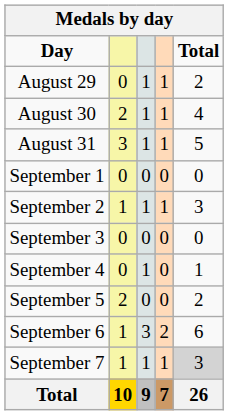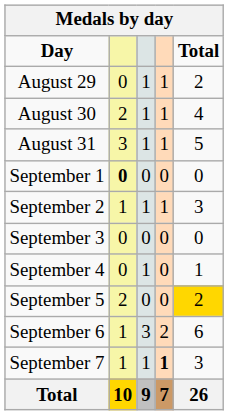September 1 | column 2: normal -> bold
September 5 | Total: no background -> gold background
September 7 | column 4: normal -> bold
September 7 | Total: lightgrey background -> no background
